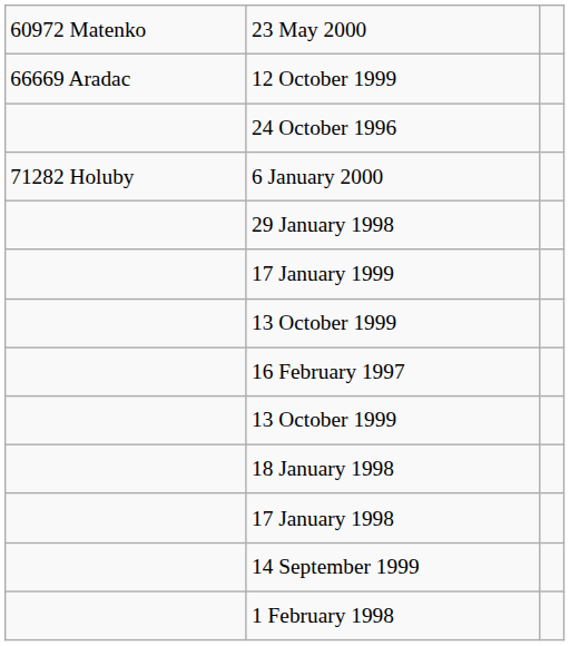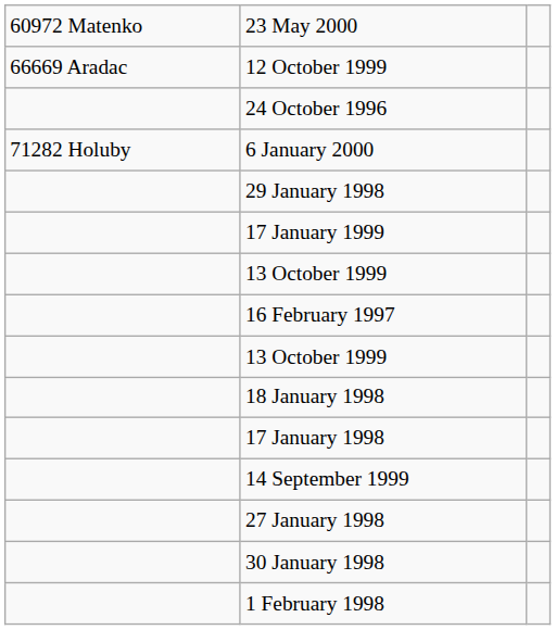+ row: 27 January 1998
+ row: 30 January 1998
